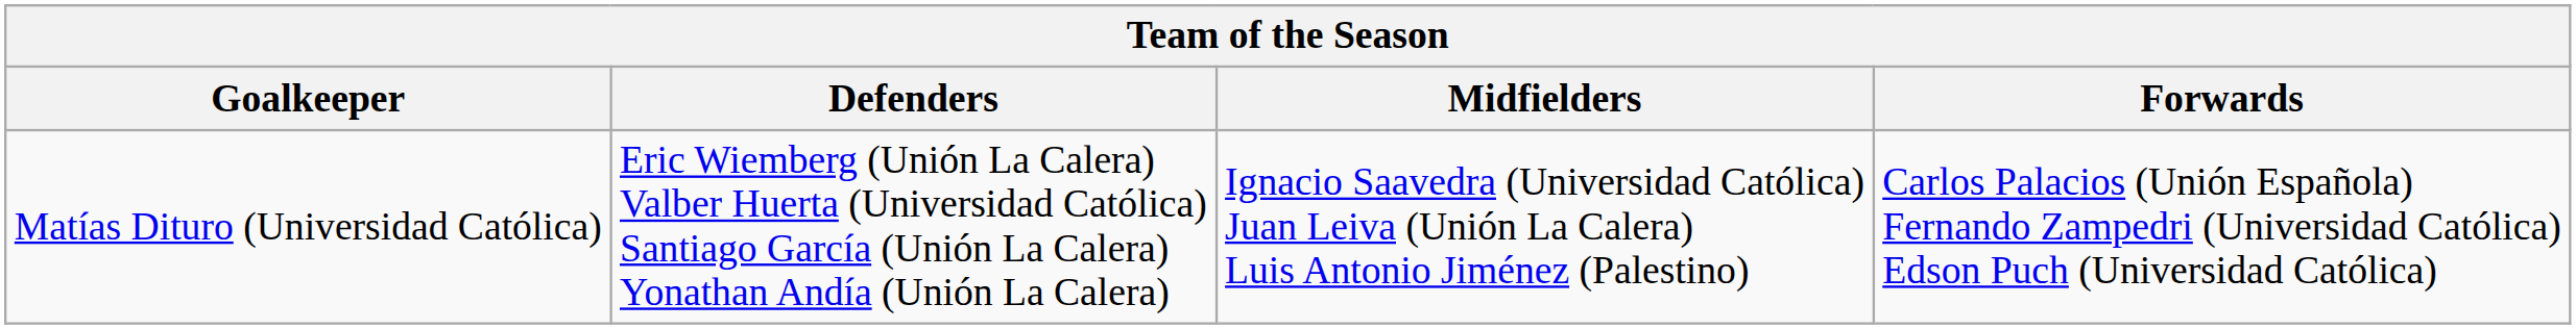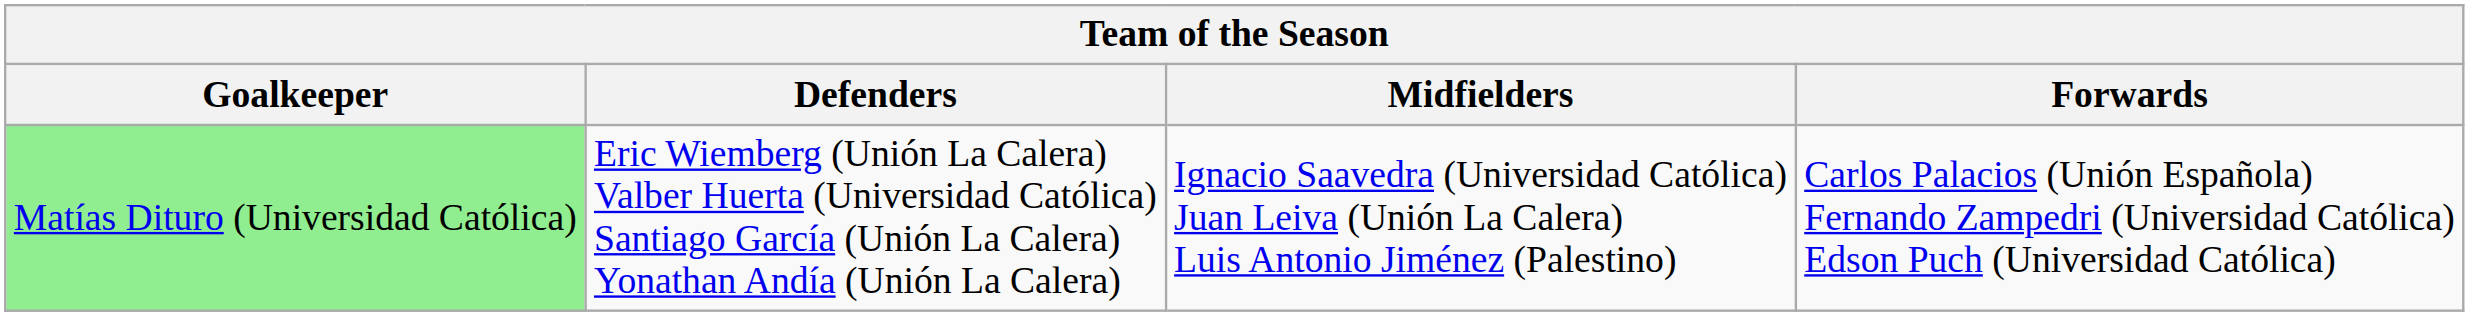Matías Dituro (Universidad Católica) | Goalkeeper: no background -> lightgreen background
